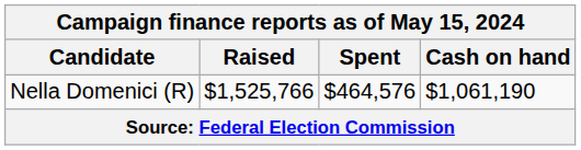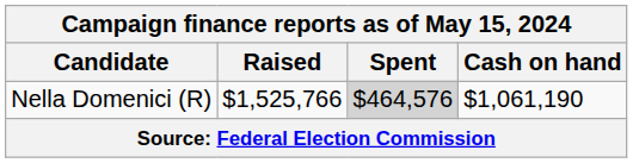Nella Domenici (R) | Spent: no background -> lightgrey background
